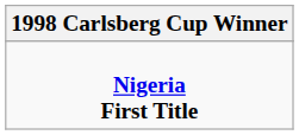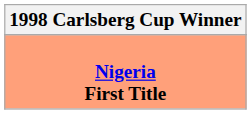row 2 | column 1: no background -> lightsalmon background
